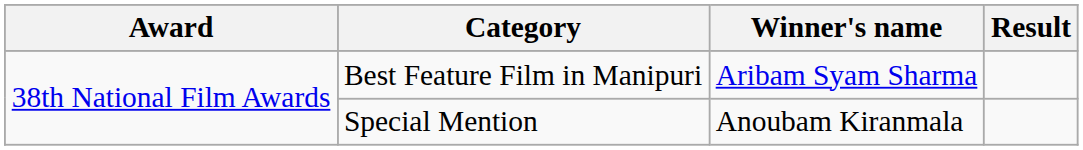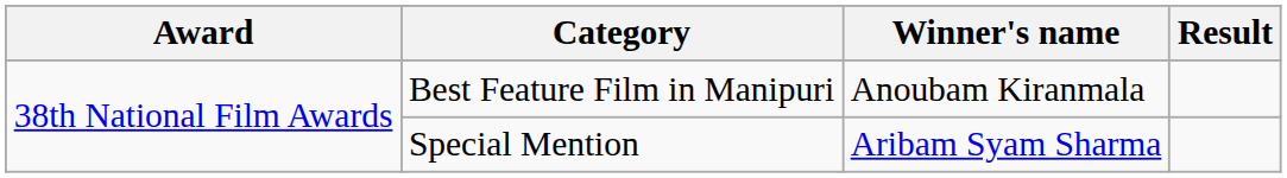Best Feature Film in Manipuri | Winner's name: Aribam Syam Sharma -> Anoubam Kiranmala
Special Mention | Winner's name: Anoubam Kiranmala -> Aribam Syam Sharma
